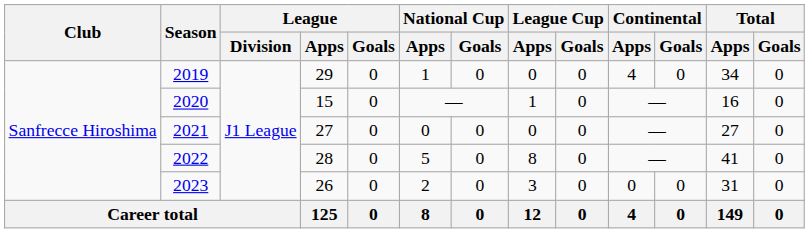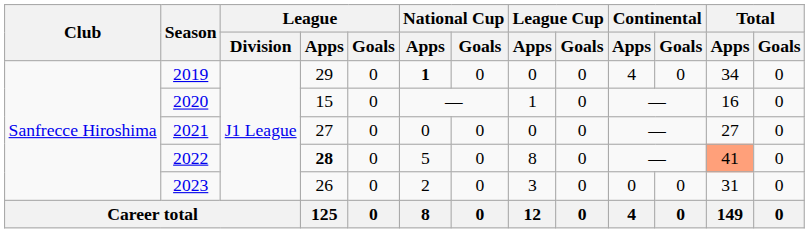2019 | National Cup / Apps: normal -> bold
2022 | League / Apps: normal -> bold
2022 | Total / Apps: no background -> lightsalmon background
